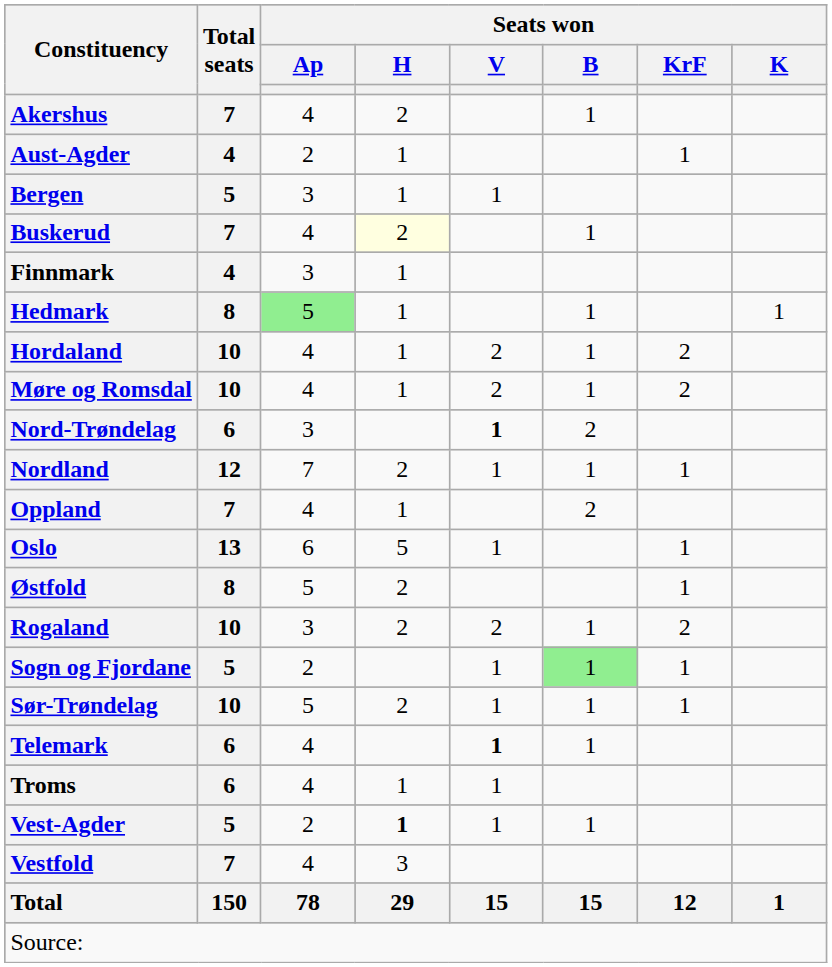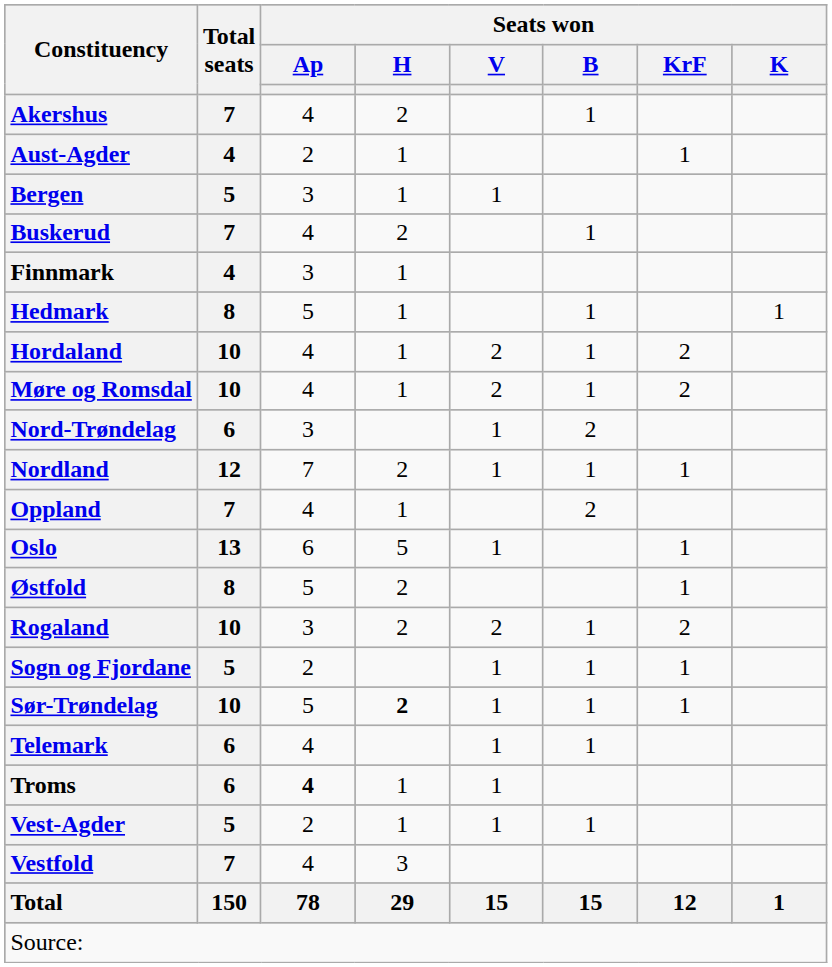Buskerud | Seats won / H: lightyellow background -> no background
Hedmark | Seats won / Ap: lightgreen background -> no background
Nord-Trøndelag | Seats won / V: bold -> normal
Sogn og Fjordane | Seats won / B: lightgreen background -> no background
Sør-Trøndelag | Seats won / H: normal -> bold
Telemark | Seats won / V: bold -> normal
Troms | Seats won / Ap: normal -> bold
Vest-Agder | Seats won / H: bold -> normal
